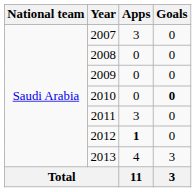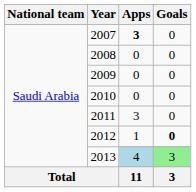2007 | Apps: normal -> bold
2010 | Goals: bold -> normal
2012 | Apps: bold -> normal
2012 | Goals: normal -> bold
2013 | Apps: no background -> lightblue background
2013 | Goals: no background -> lightgreen background
